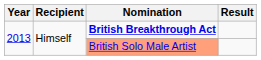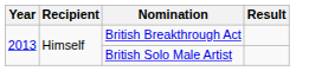British Breakthrough Act | Nomination: bold -> normal
British Solo Male Artist | Nomination: lightsalmon background -> no background
